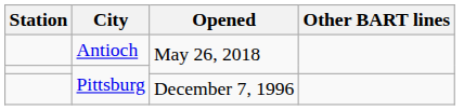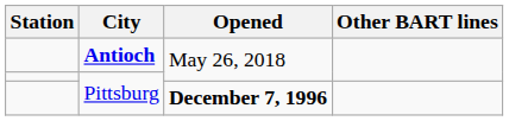Antioch | City: normal -> bold
Pittsburg / December 7, 1996 | Opened: normal -> bold
